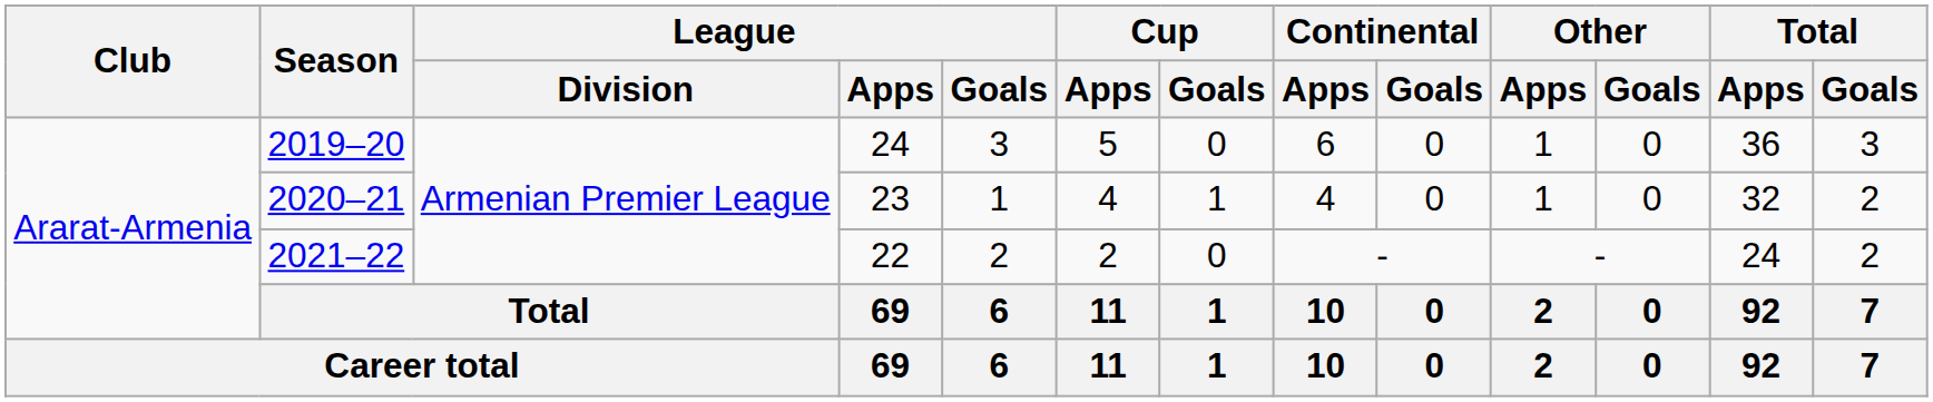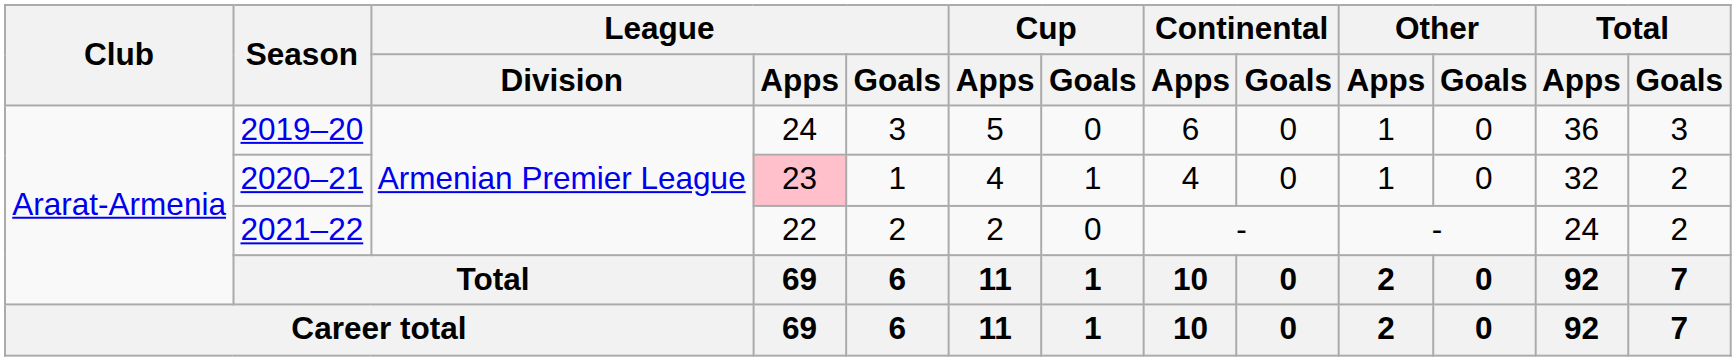2020–21 | League / Apps: no background -> pink background
